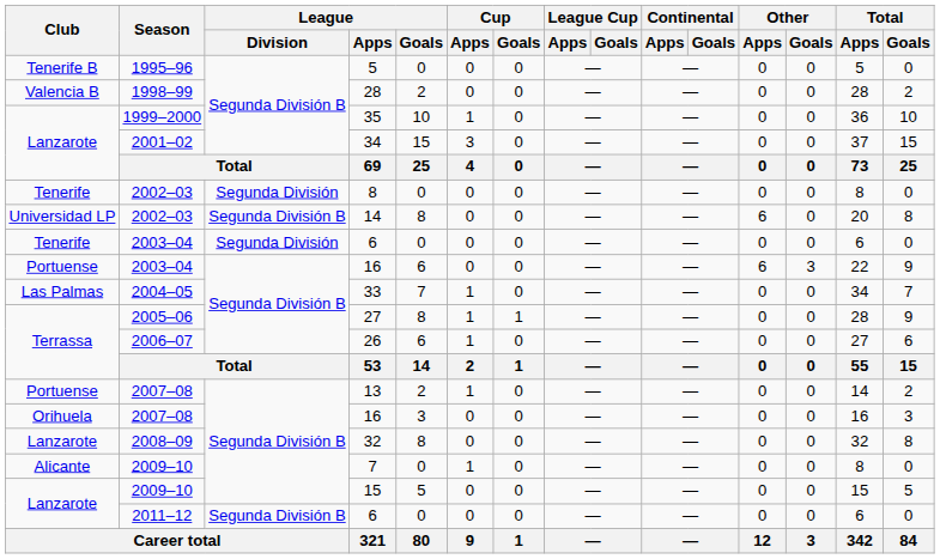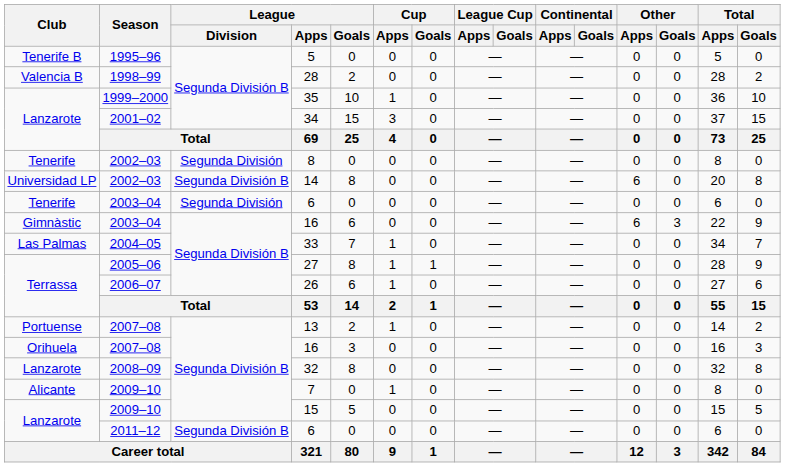2003–04 / 16 | Club: Portuense -> Gimnàstic
